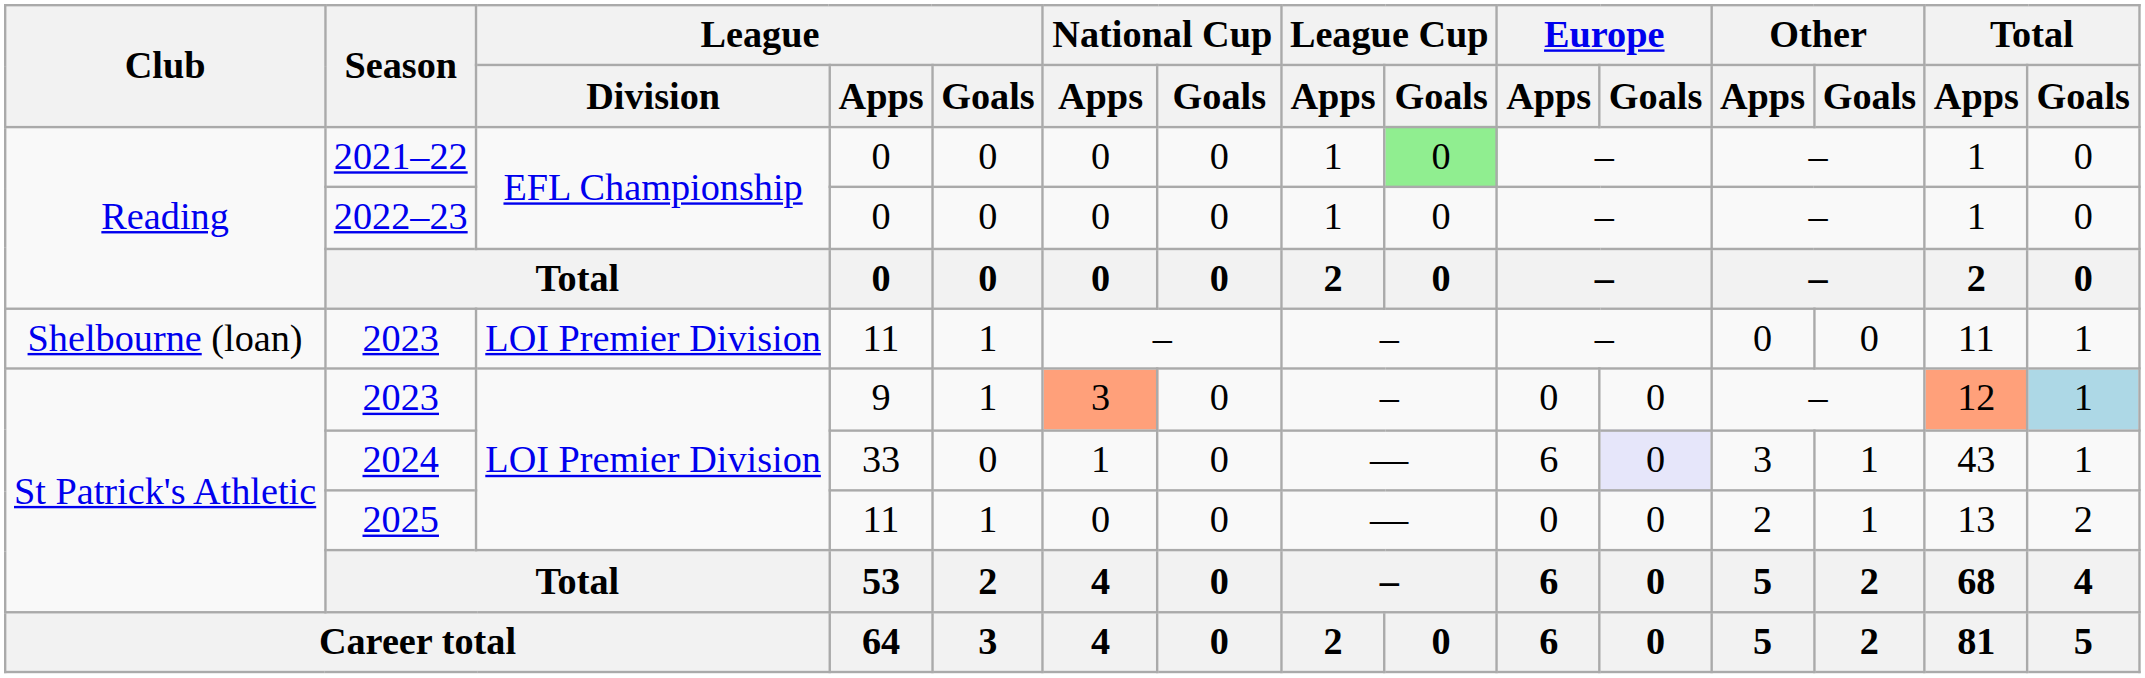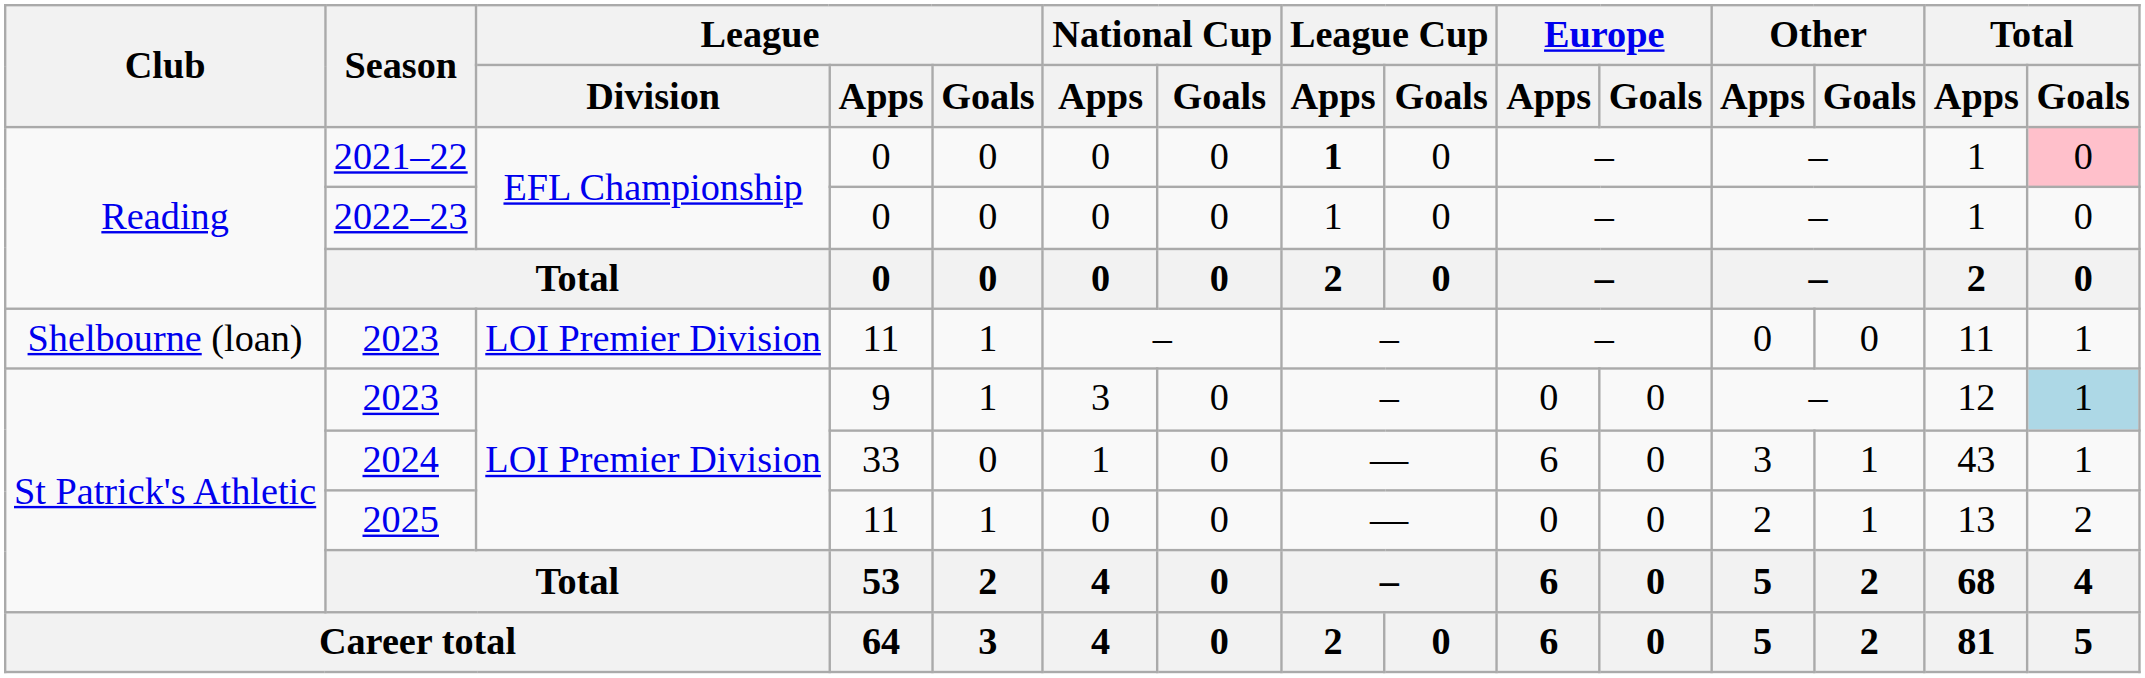2021–22 | League Cup / Apps: normal -> bold
2021–22 | League Cup / Goals: lightgreen background -> no background
2021–22 | Total / Goals: no background -> pink background
2023 / 9 | National Cup / Apps: lightsalmon background -> no background
2023 / 9 | Total / Apps: lightsalmon background -> no background
2024 | Europe / Goals: lavender background -> no background
